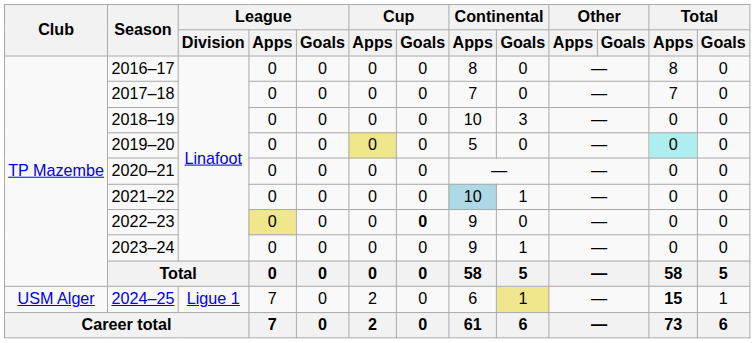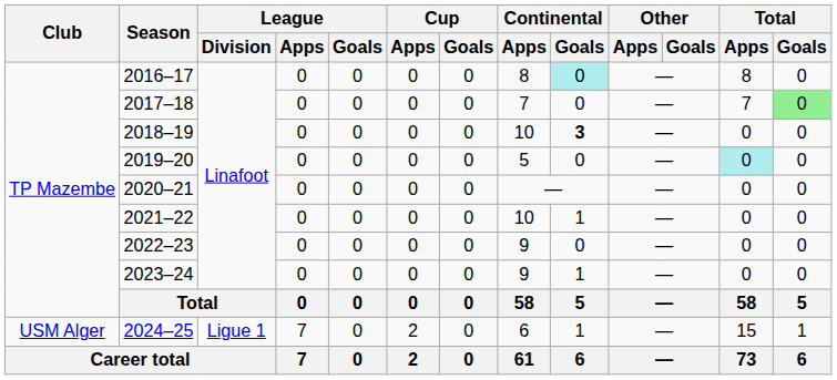2016–17 | Continental / Goals: no background -> paleturquoise background
2017–18 | Total / Goals: no background -> lightgreen background
2018–19 | Continental / Goals: normal -> bold
2019–20 | Cup / Apps: khaki background -> no background
2021–22 | Continental / Apps: lightblue background -> no background
2022–23 | League / Apps: khaki background -> no background
2022–23 | Cup / Goals: bold -> normal
2024–25 | Continental / Goals: khaki background -> no background
2024–25 | Total / Apps: bold -> normal
